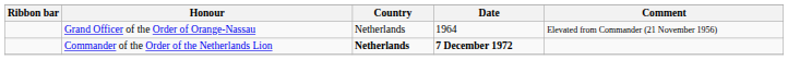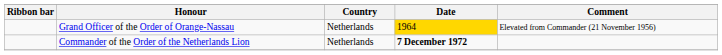Grand Officer of the Order of Orange-Nassau | Date: no background -> gold background
Commander of the Order of the Netherlands Lion | Country: bold -> normal
